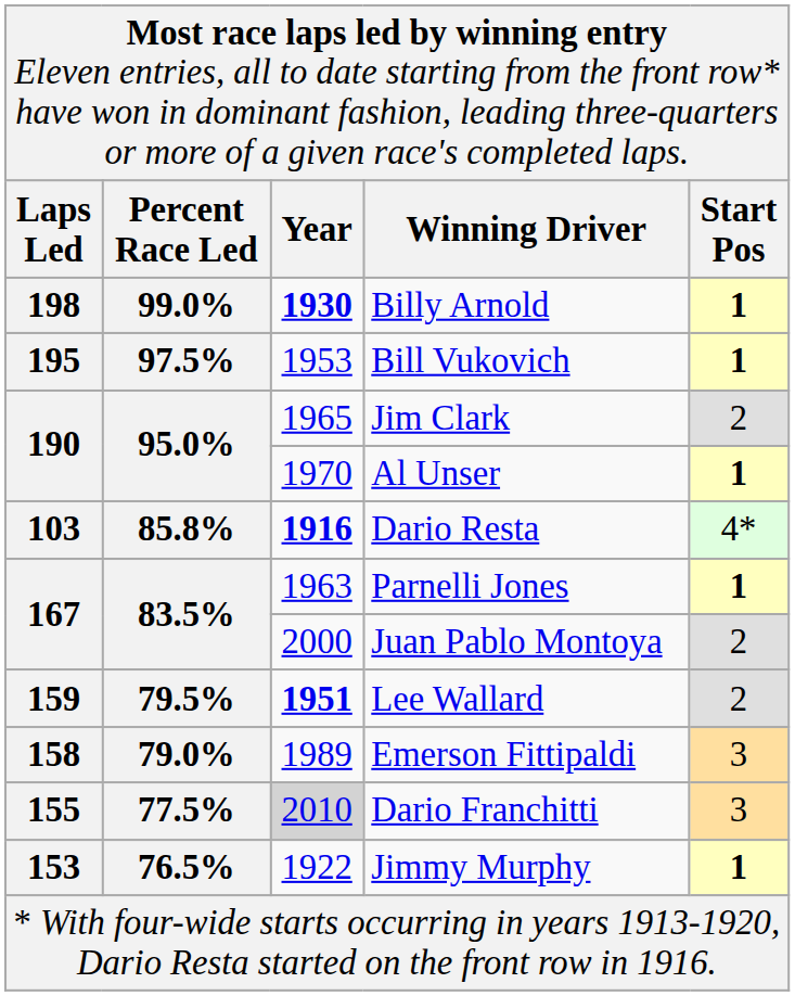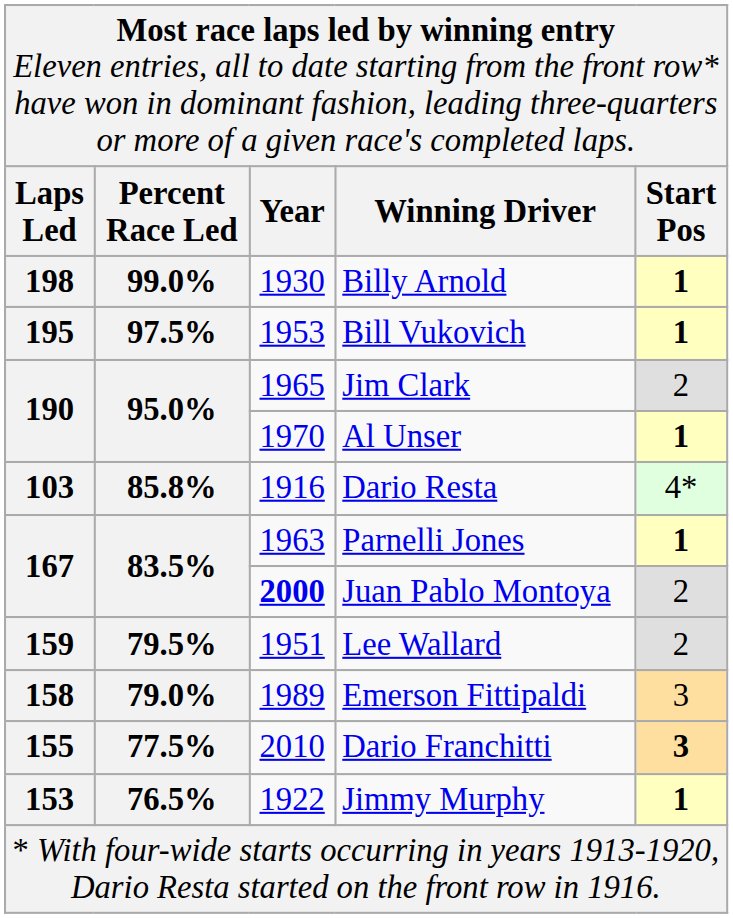Billy Arnold | column 3: bold -> normal
Dario Resta | column 3: bold -> normal
Juan Pablo Montoya | column 3: normal -> bold
Lee Wallard | column 3: bold -> normal
Dario Franchitti | column 3: lightgrey background -> no background
Dario Franchitti | column 5: normal -> bold
